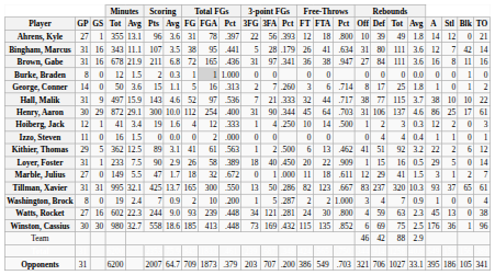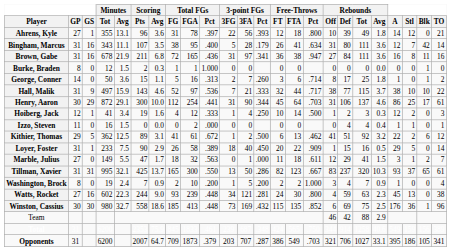Bingham, Marcus | Total FGs / Pct: .441 -> .400
Burke, Braden | Total FGs / FGA: lightgrey background -> no background
Henry, Aaron | Total FGs / Pct: .400 -> .441
Kithier, Thomas | Total FGs / Pct: .563 -> .672
Marble, Julius | Total FGs / Pct: .672 -> .563
Washington, Brock | 3-point FGs / Pct: .287 -> .200
Opponents | 3-point FGs / Pct: .200 -> .287
